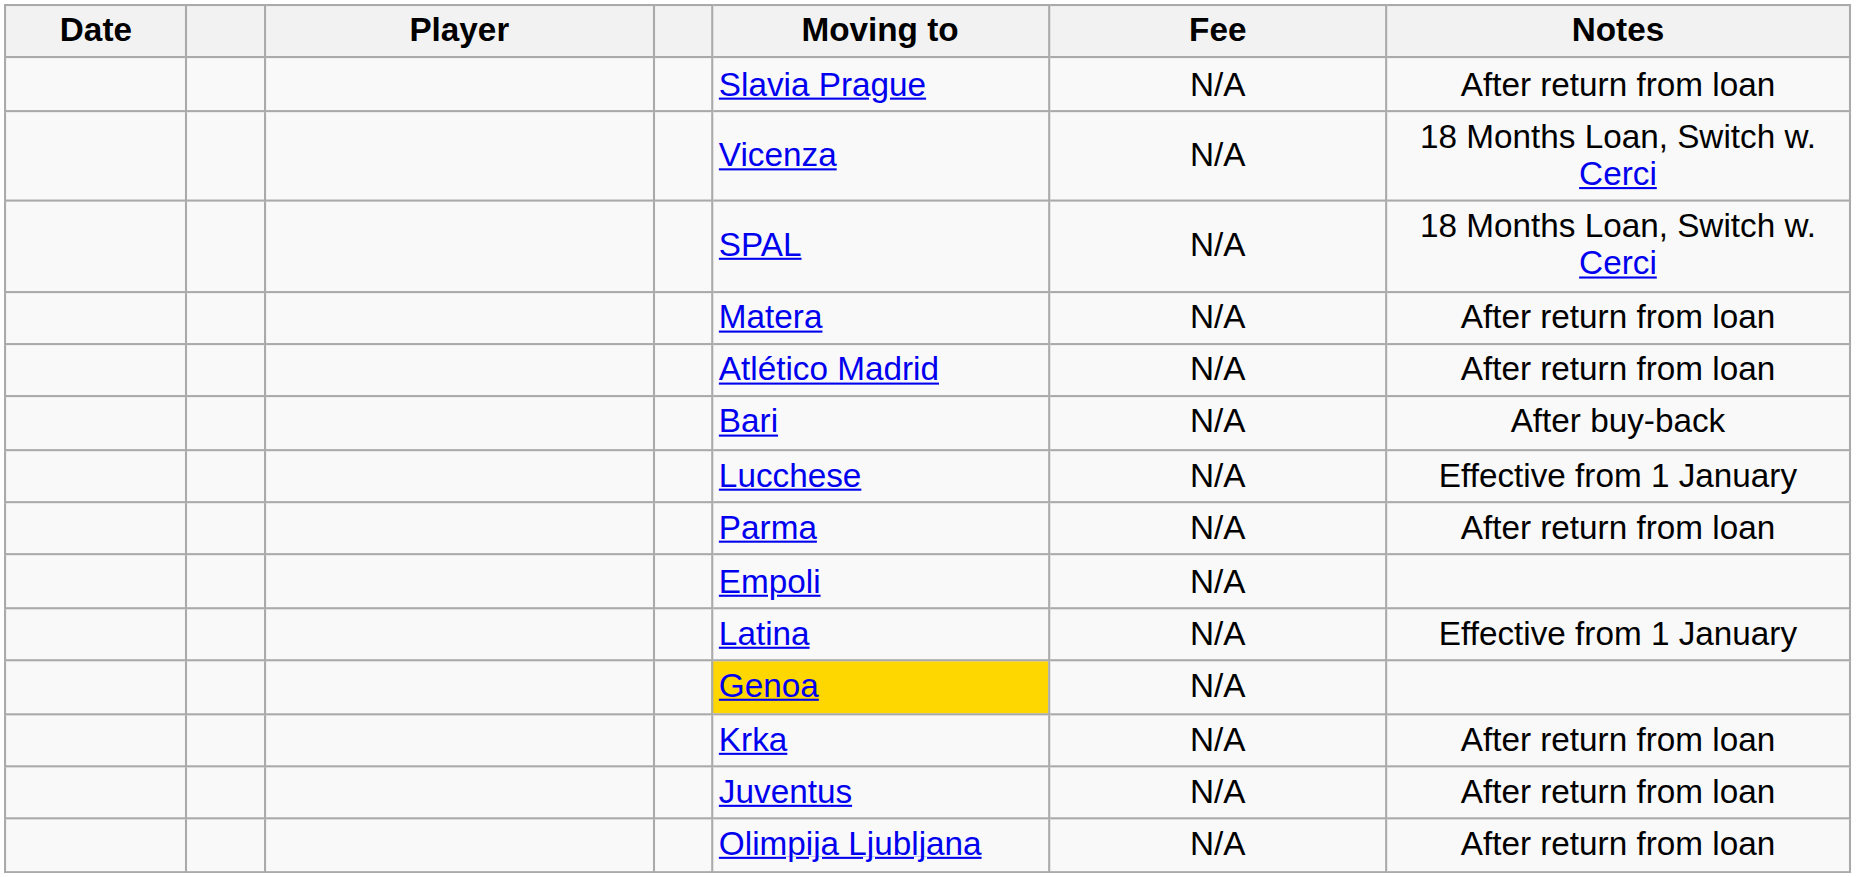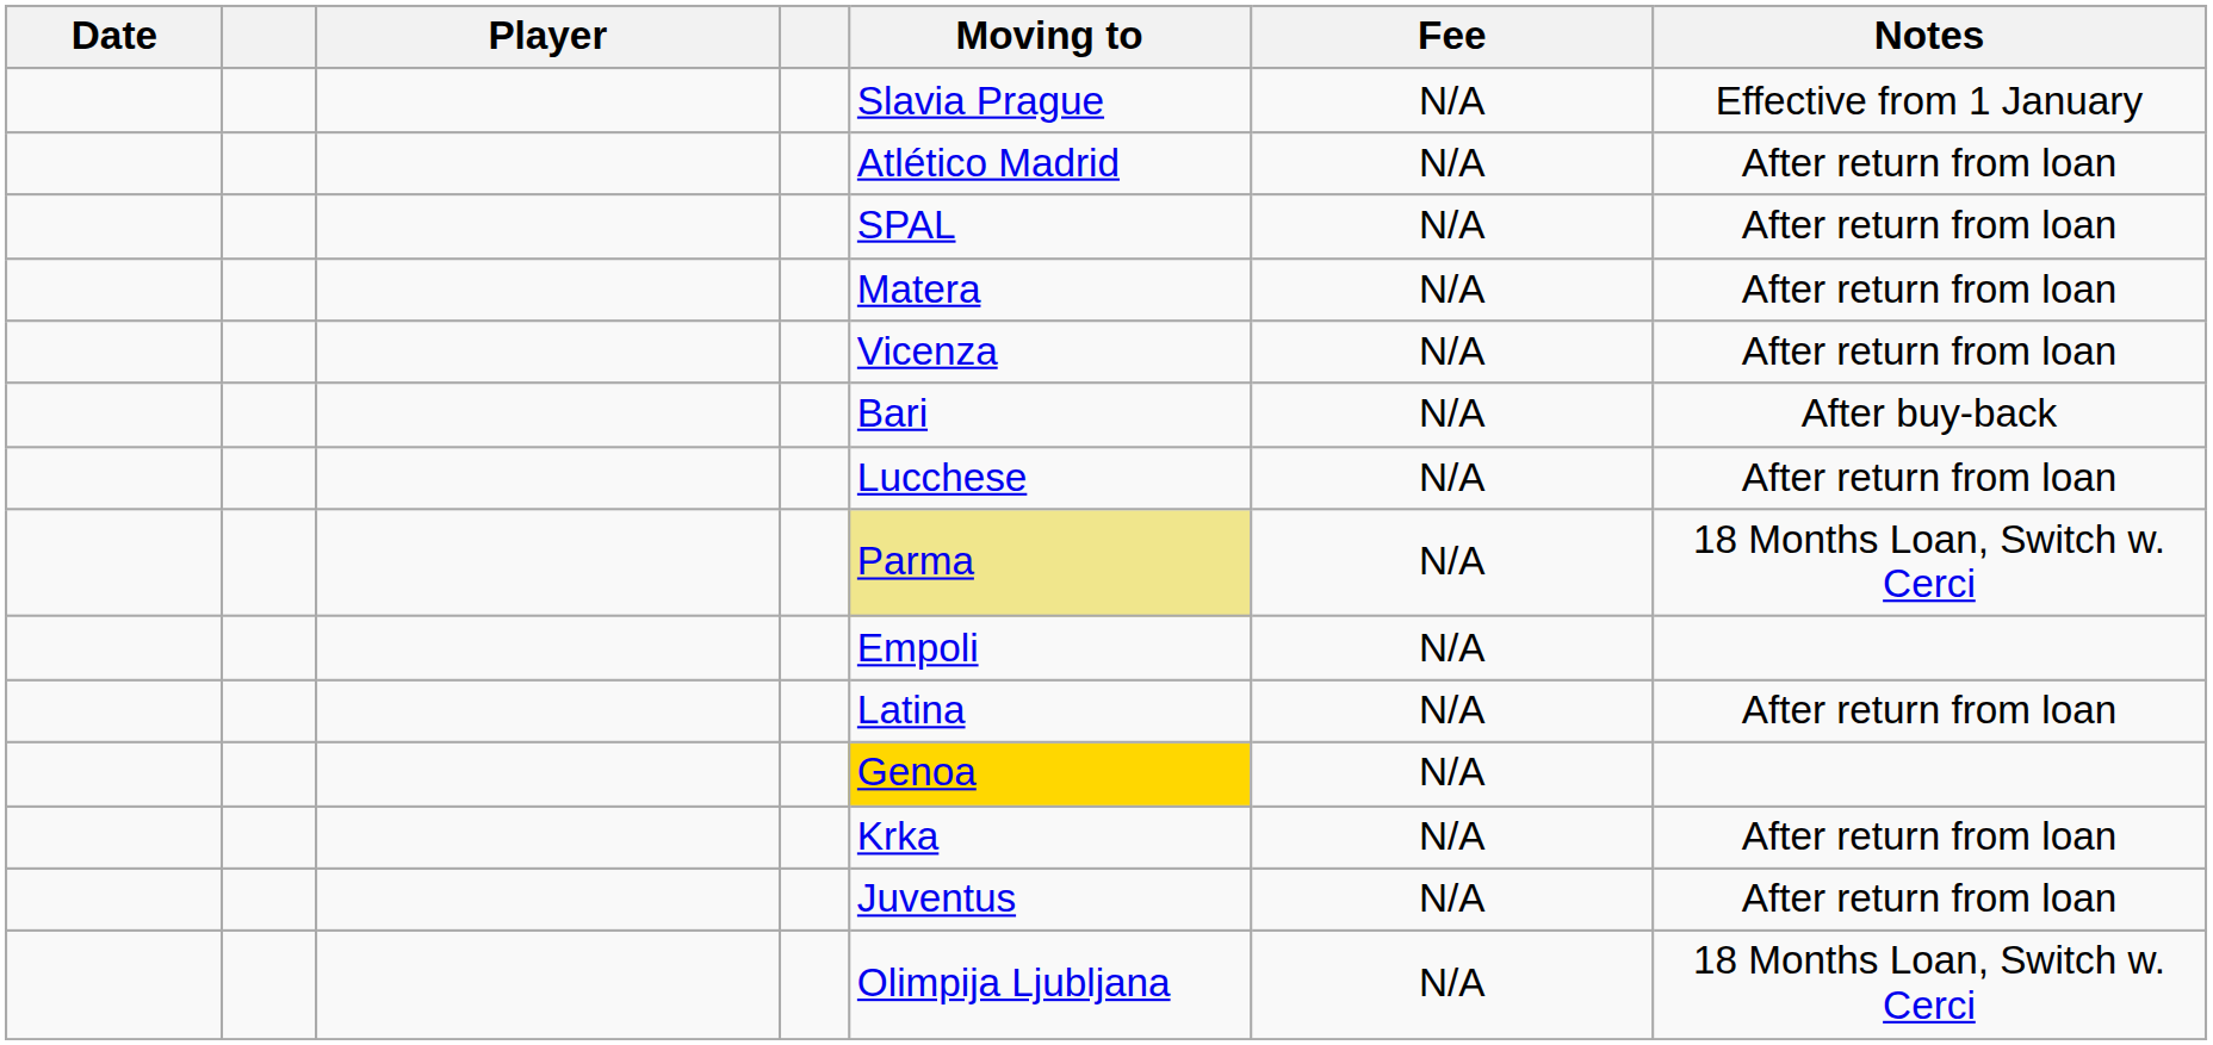row 2 | Notes: After return from loan -> Effective from 1 January
row 3 | Moving to: Vicenza -> Atlético Madrid
row 3 | Notes: 18 Months Loan, Switch w. Cerci -> After return from loan
row 4 | Notes: 18 Months Loan, Switch w. Cerci -> After return from loan
row 6 | Moving to: Atlético Madrid -> Vicenza
row 8 | Notes: Effective from 1 January -> After return from loan
row 9 | Moving to: no background -> khaki background
row 9 | Notes: After return from loan -> 18 Months Loan, Switch w. Cerci
row 11 | Notes: Effective from 1 January -> After return from loan
row 15 | Notes: After return from loan -> 18 Months Loan, Switch w. Cerci
